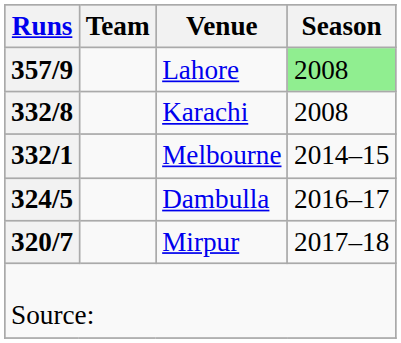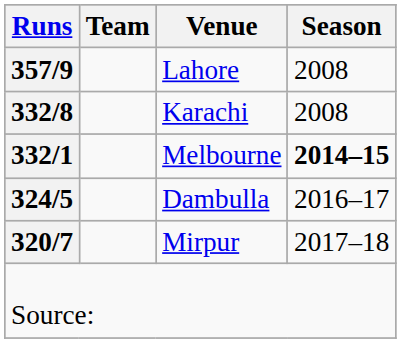Lahore | Season: lightgreen background -> no background
Melbourne | Season: normal -> bold
